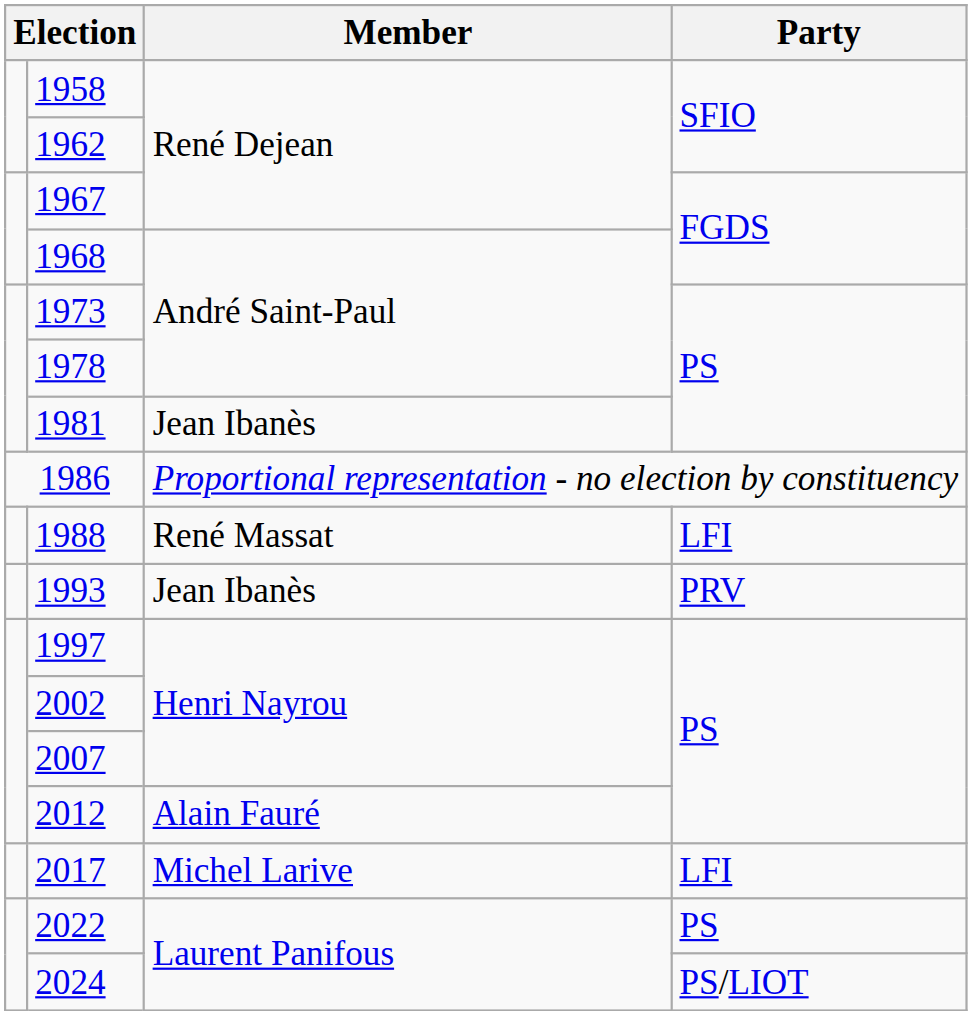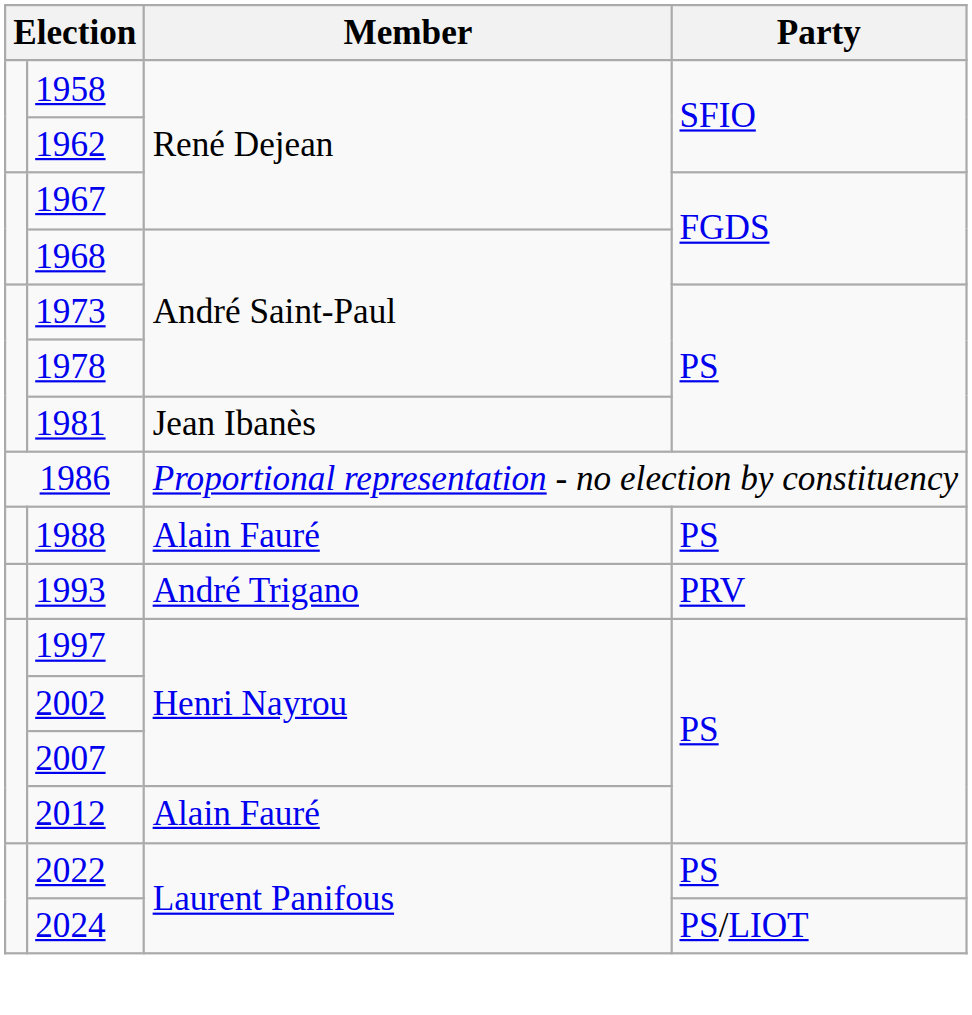1988 | Member: René Massat -> Alain Fauré
1988 | Party: LFI -> PS
1993 | Member: Jean Ibanès -> André Trigano
- row: 2017 | Michel Larive | LFI
